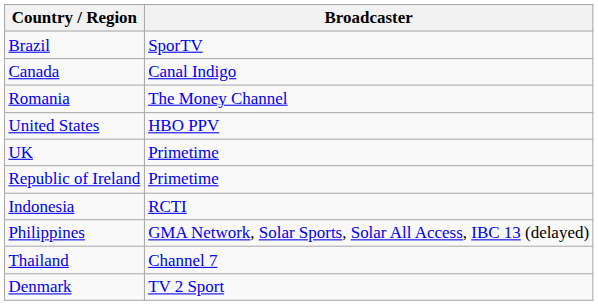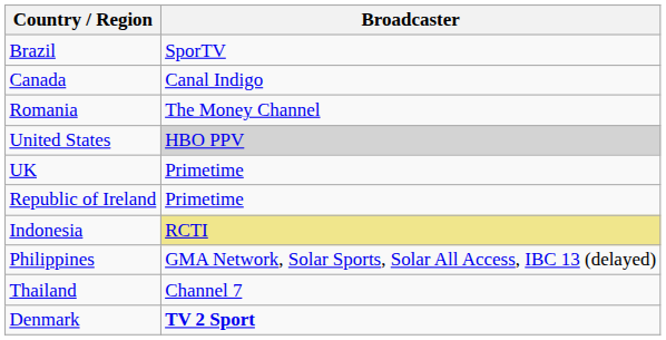United States | Broadcaster: no background -> lightgrey background
Indonesia | Broadcaster: no background -> khaki background
Denmark | Broadcaster: normal -> bold
